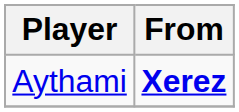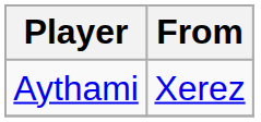Aythami | From: bold -> normal
